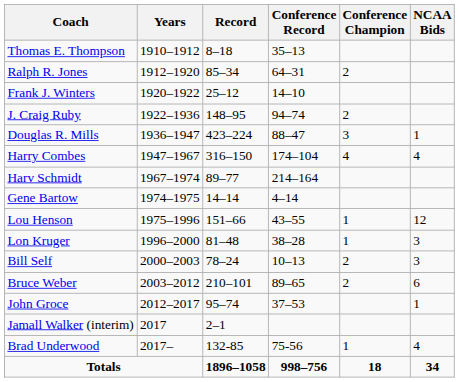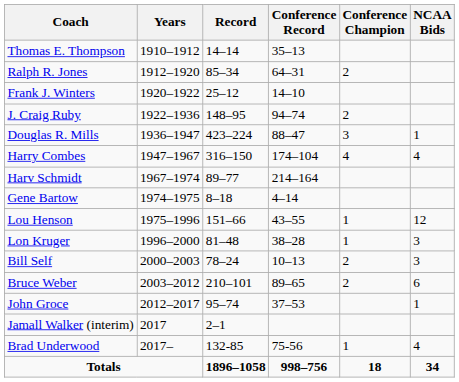Thomas E. Thompson | Record: 8–18 -> 14–14
Gene Bartow | Record: 14–14 -> 8–18
